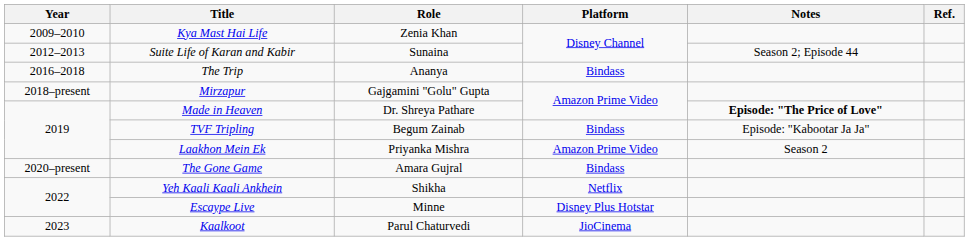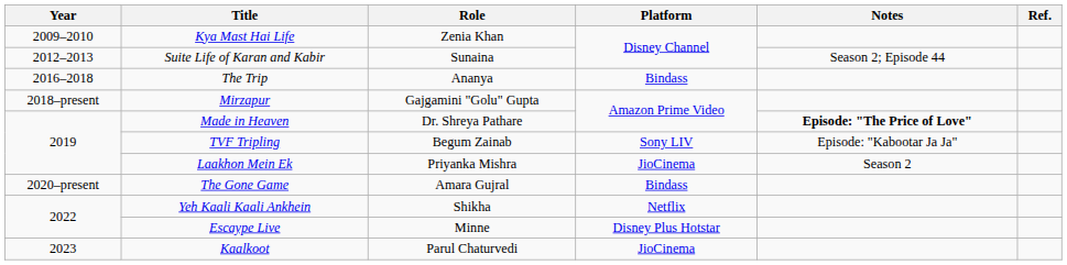TVF Tripling | Platform: Bindass -> Sony LIV
Laakhon Mein Ek | Platform: Amazon Prime Video -> JioCinema
